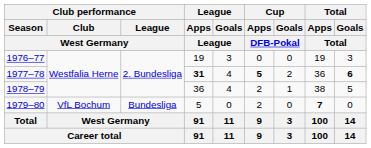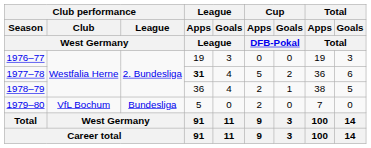1977–78 | Cup / Apps / DFB-Pokal: bold -> normal
1977–78 | Total / Goals / Total: bold -> normal
1979–80 | Total / Apps / Total: bold -> normal
